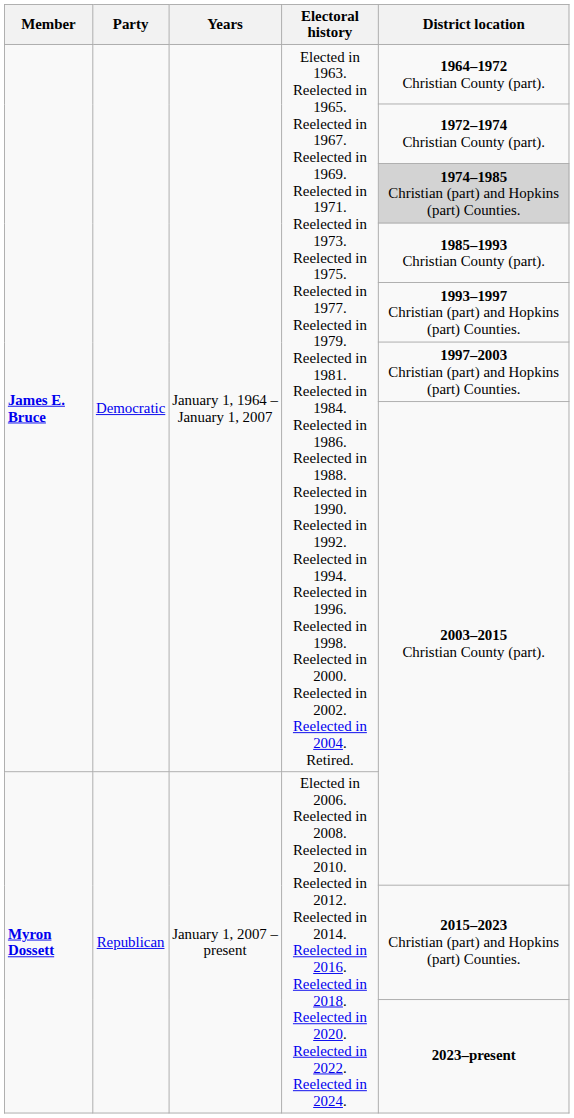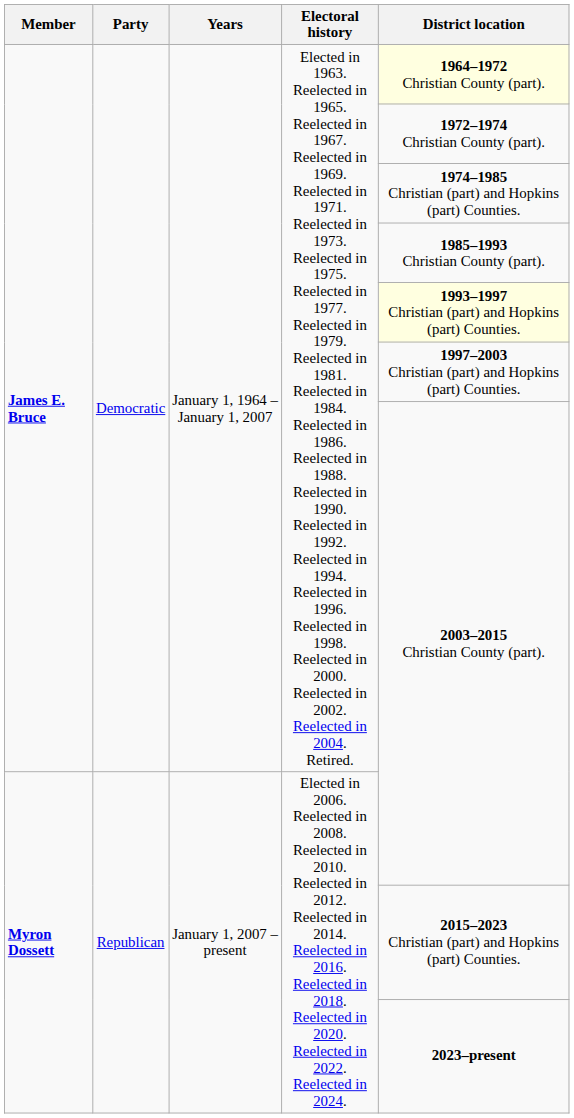row 2 | District location: no background -> lightyellow background
row 4 | District location: lightgrey background -> no background
row 6 | District location: no background -> lightyellow background
